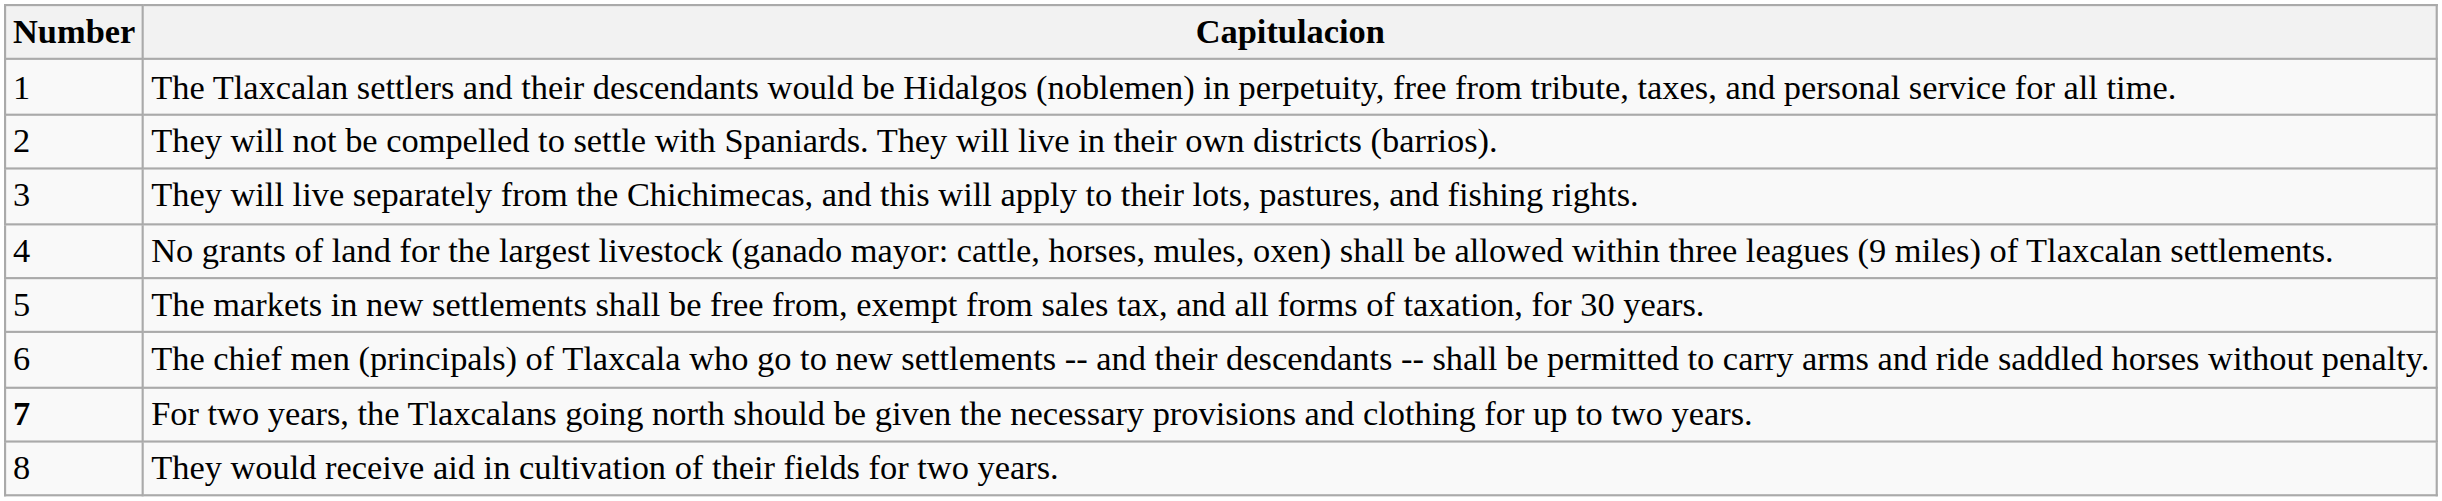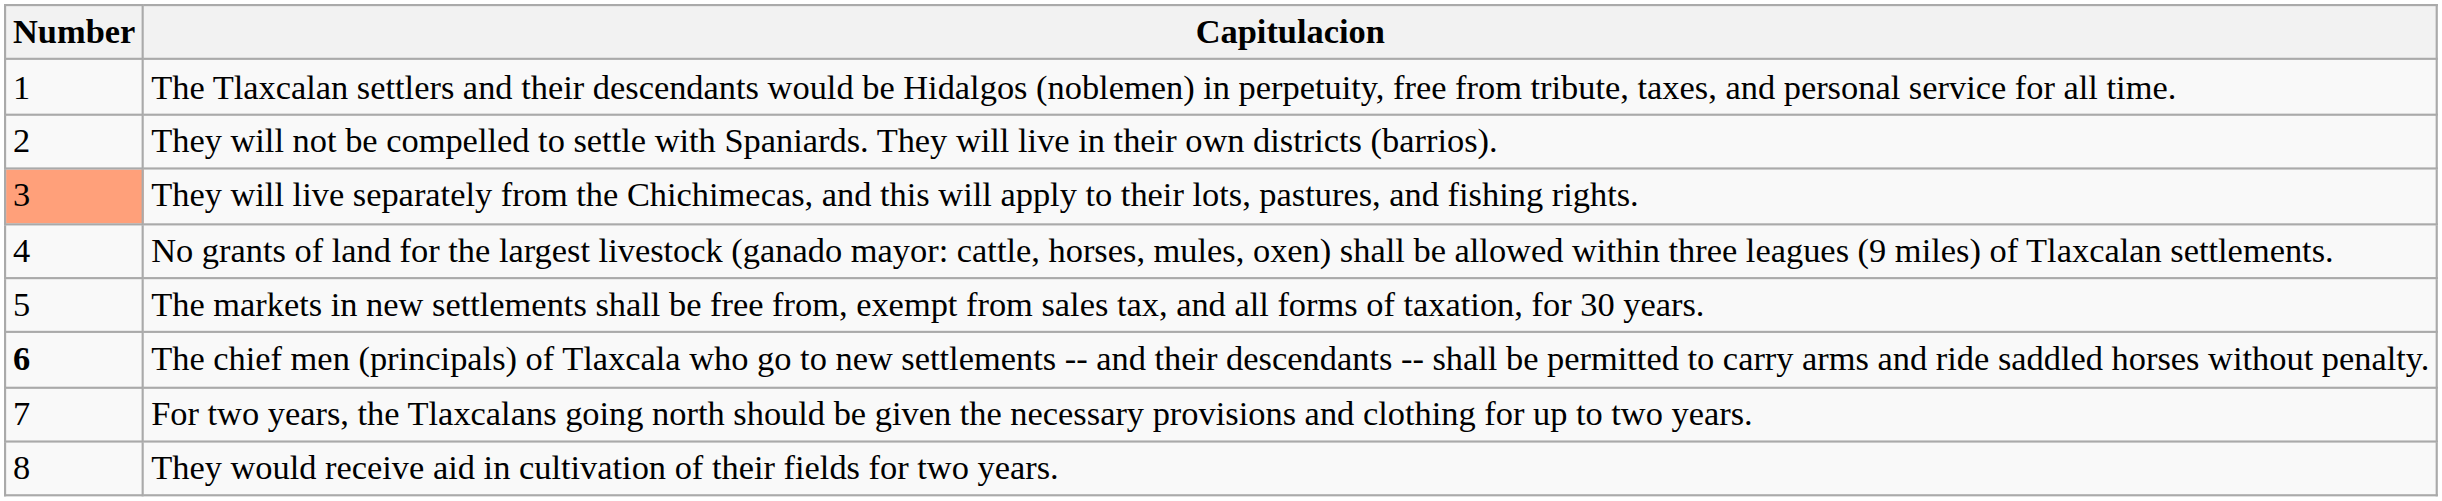row 4 | Number: no background -> lightsalmon background
row 7 | Number: normal -> bold
row 8 | Number: bold -> normal
